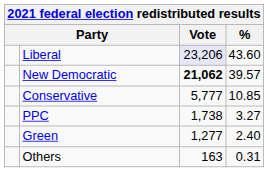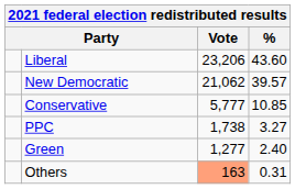Liberal | Vote: lavender background -> no background
New Democratic | Vote: bold -> normal
Others | Vote: no background -> lightsalmon background
